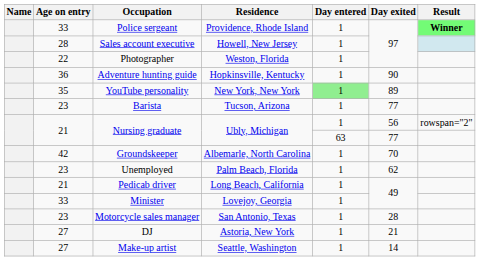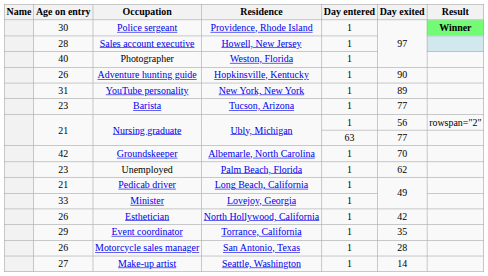Police sergeant | Age on entry: 33 -> 30
Photographer | Age on entry: 22 -> 40
Adventure hunting guide | Age on entry: 36 -> 26
YouTube personality | Age on entry: 35 -> 31
YouTube personality | Day entered: lightgreen background -> no background
+ row: 26 | Esthetician | North Hollywood, California | 1 | 42
+ row: 29 | Event coordinator | Torrance, California | 1 | 35
Motorcycle sales manager | Age on entry: 23 -> 26
- row: 27 | DJ | Astoria, New York | 1 | 21
